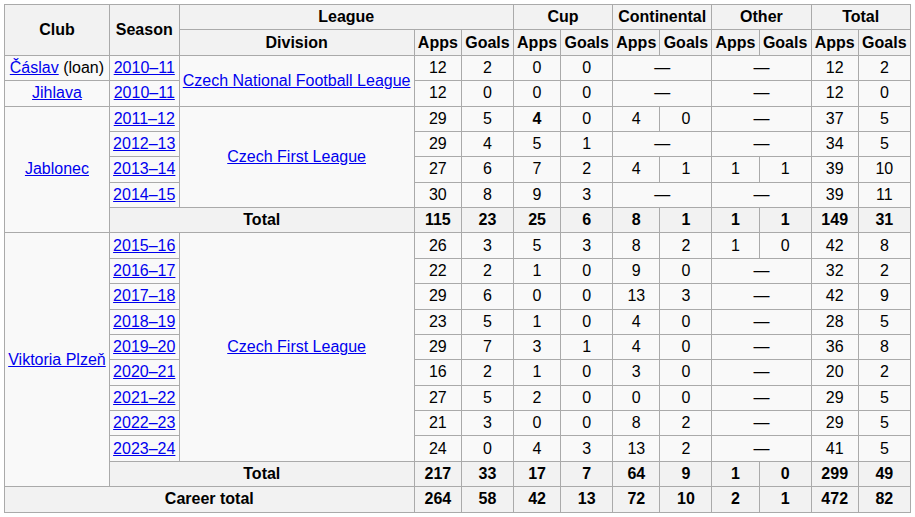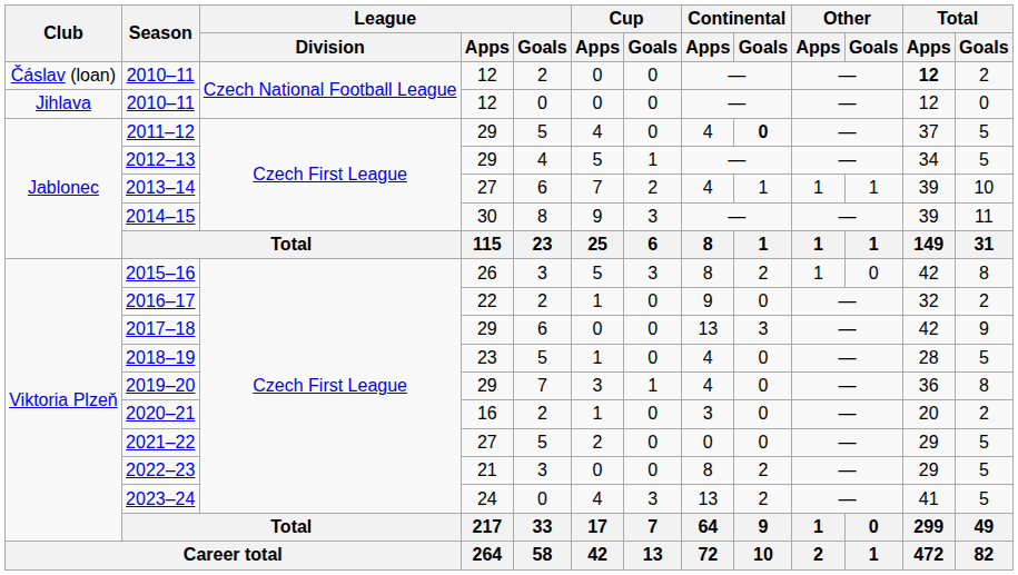Čáslav (loan) / 2010–11 | Total / Apps: normal -> bold
2011–12 | Cup / Apps: bold -> normal
2011–12 | Continental / Goals: normal -> bold
